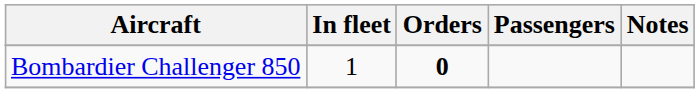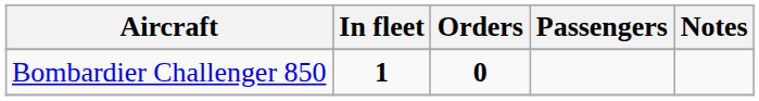Bombardier Challenger 850 | In fleet: normal -> bold
